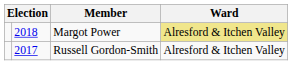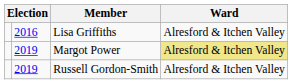+ row: 2016 | Lisa Griffiths | Alresford & Itchen Valley
Margot Power | column 2: 2018 -> 2019
Russell Gordon-Smith | column 2: 2017 -> 2019
